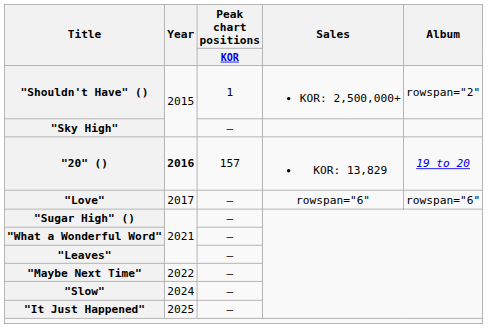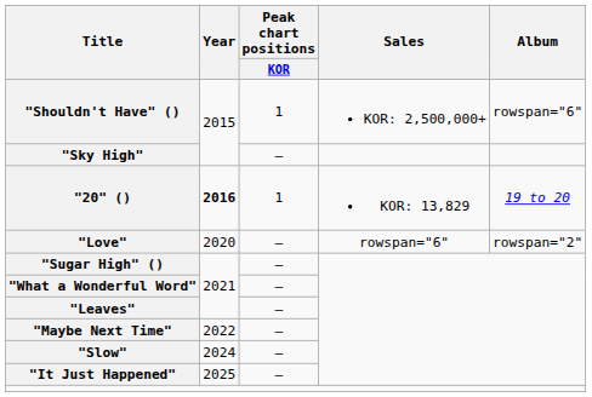"Shouldn't Have" () | Album: rowspan="2" -> rowspan="6"
"20" () | Peak chart positions / KOR: 157 -> 1
"Love" | Year: 2017 -> 2020
"Love" | Album: rowspan="6" -> rowspan="2"
